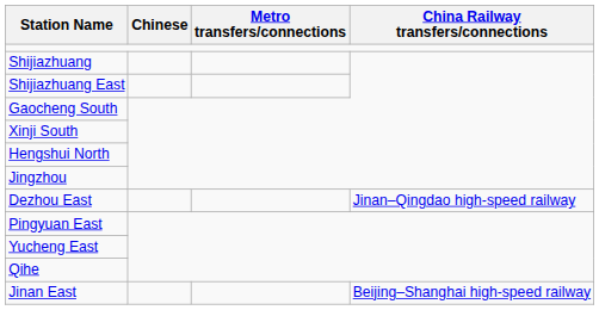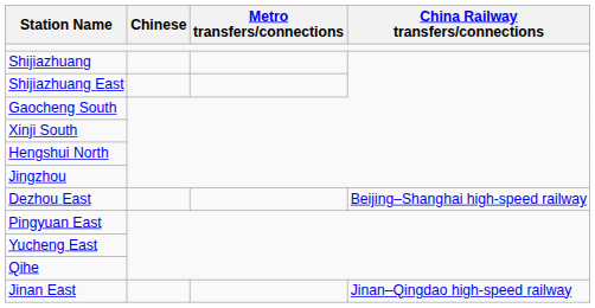Dezhou East | China Railway transfers/connections: Jinan–Qingdao high-speed railway -> Beijing–Shanghai high-speed railway
Jinan East | China Railway transfers/connections: Beijing–Shanghai high-speed railway -> Jinan–Qingdao high-speed railway
